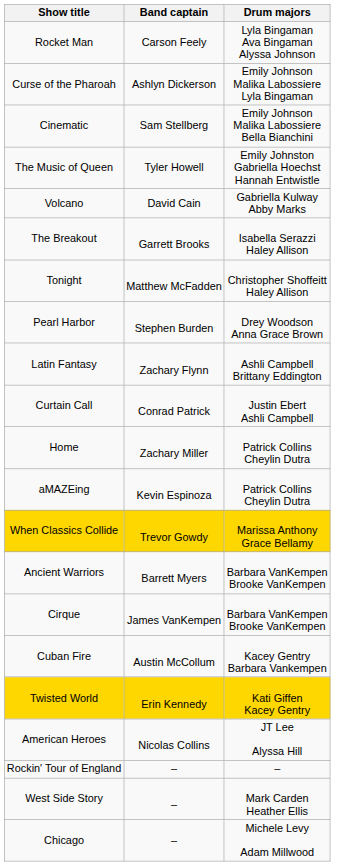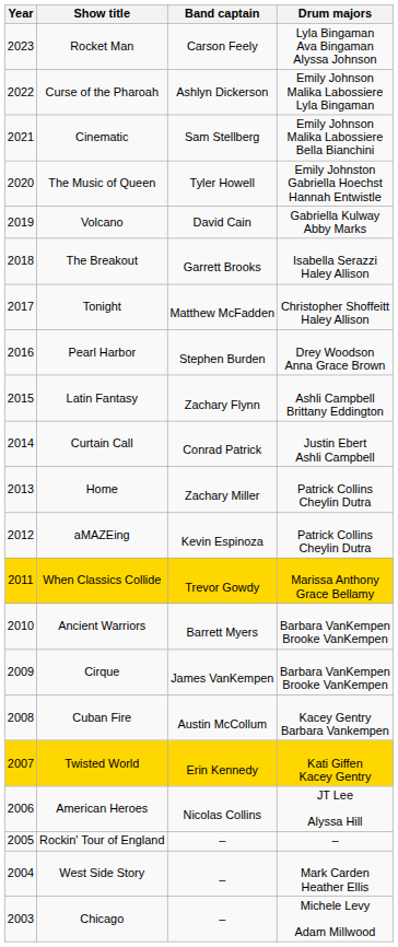+ column: Year | 2023 | 2022 | 2021 | 2020 | 2019 | 2018 | 2017 | 2016 | 2015 | 2014 | 2013 | 2012 | 2011 | 2010 | 2009 | 2008 | 2007 | 2006 | 2005 | 2004 | 2003
